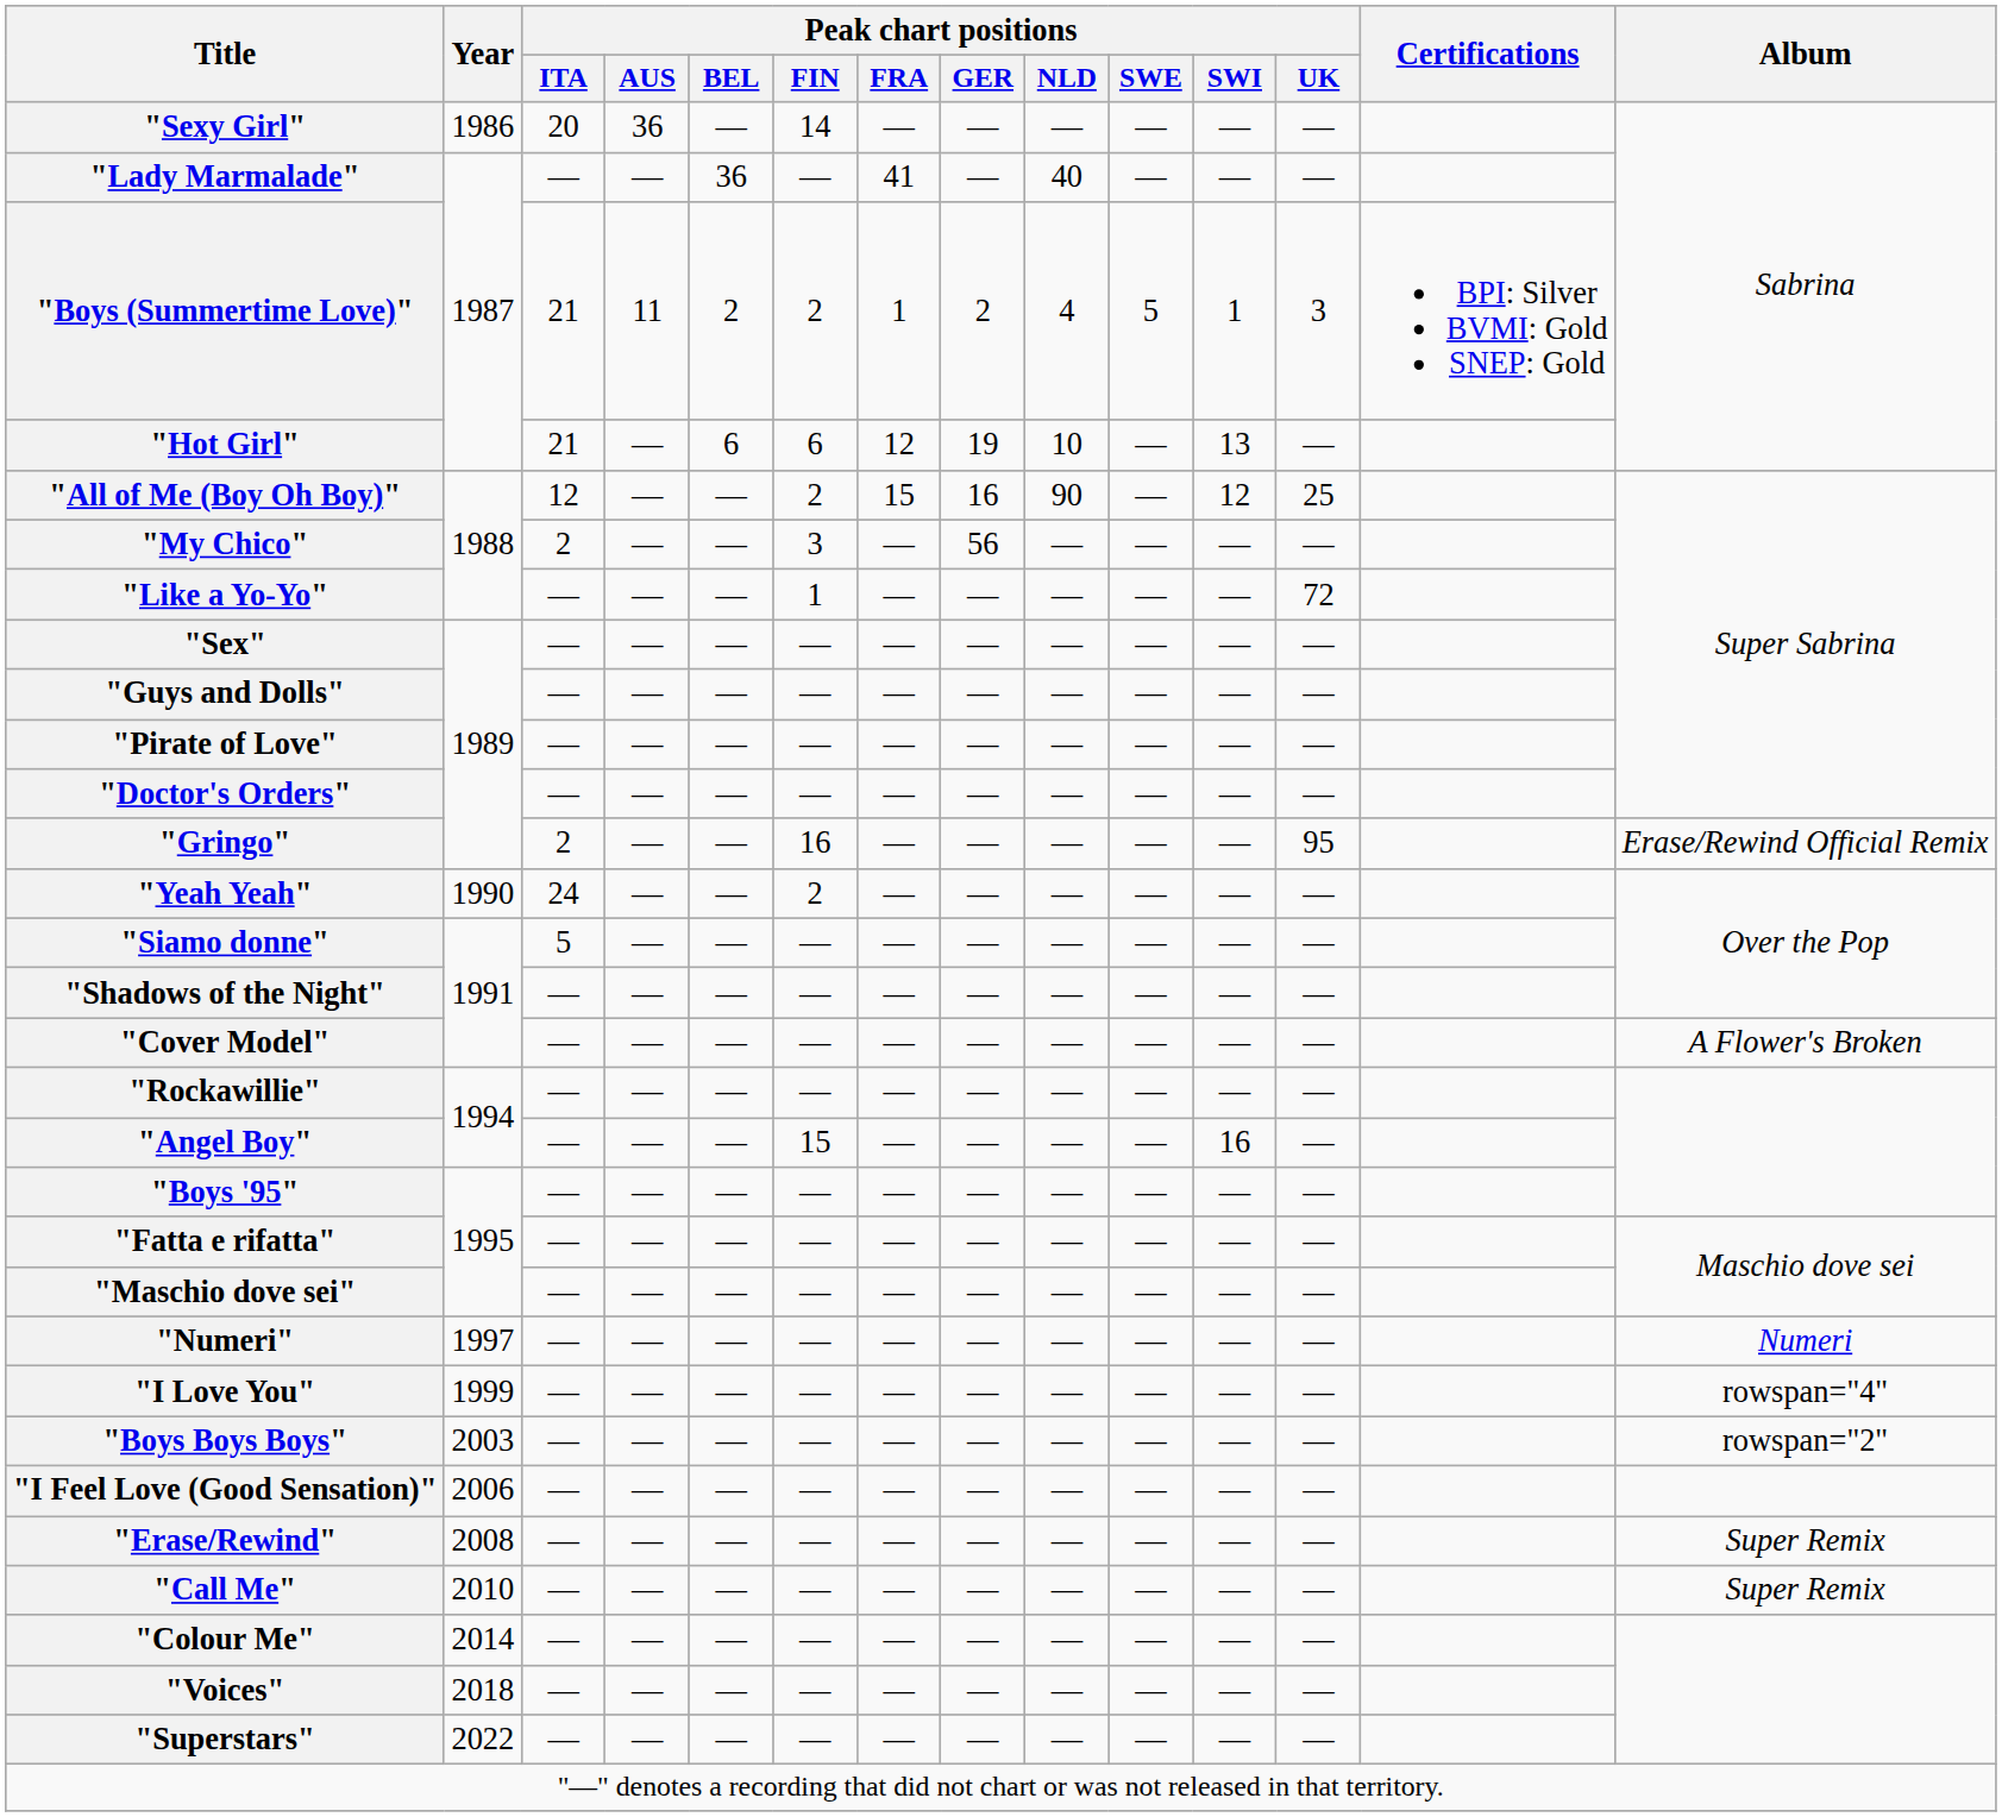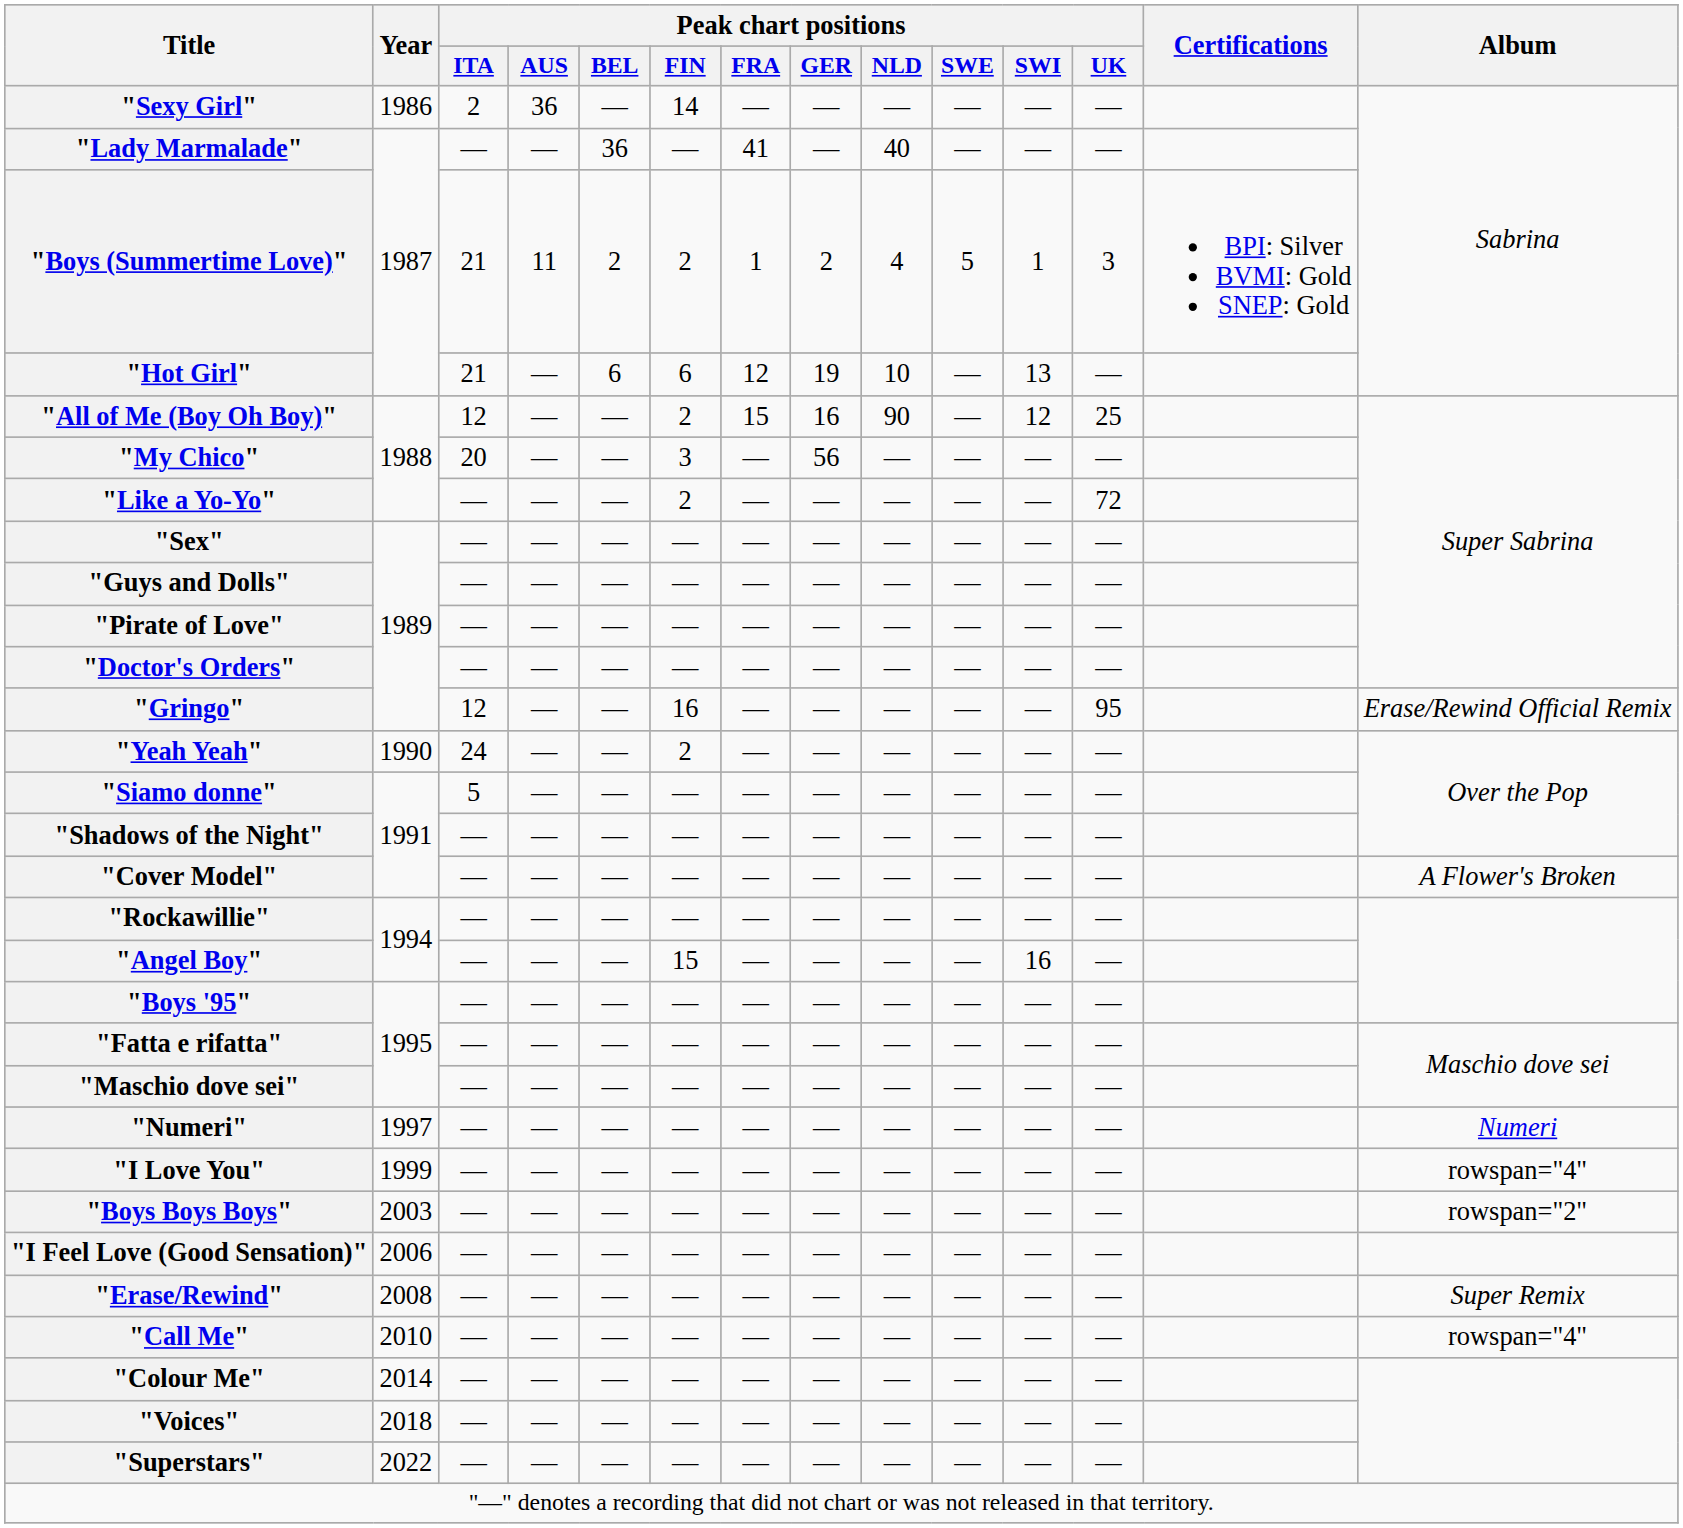"Sexy Girl" | Peak chart positions / ITA: 20 -> 2
"My Chico" | Peak chart positions / ITA: 2 -> 20
"Like a Yo-Yo" | Peak chart positions / FIN: 1 -> 2
"Gringo" | Peak chart positions / ITA: 2 -> 12
"Call Me" | Album: Super Remix -> rowspan="4"
